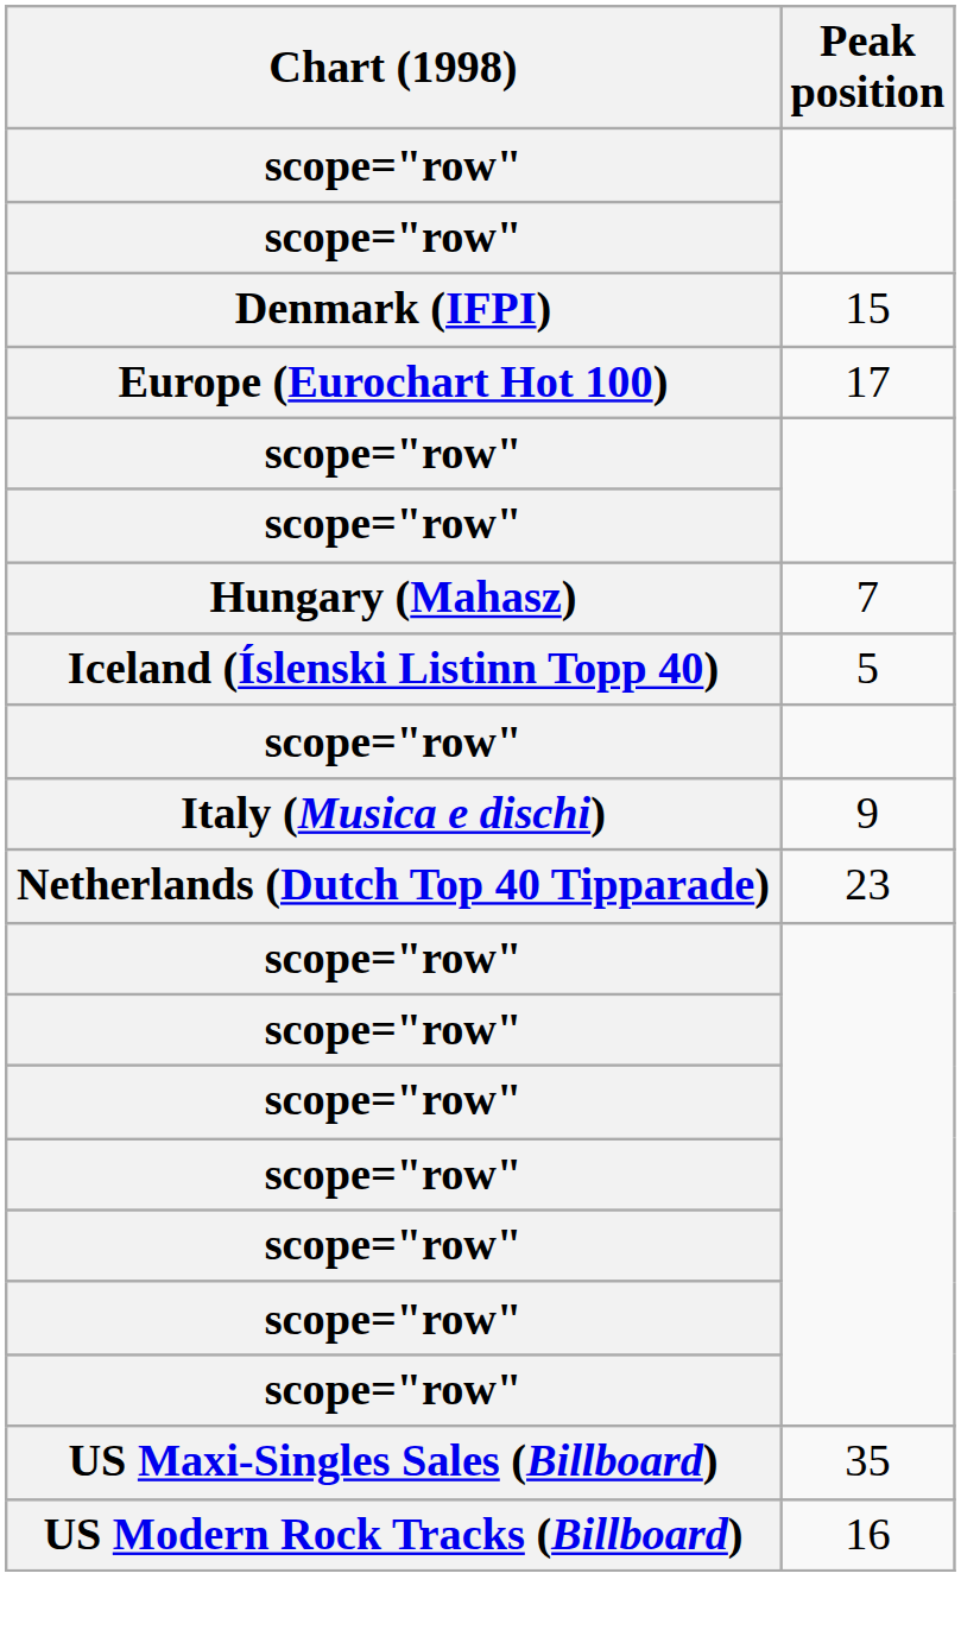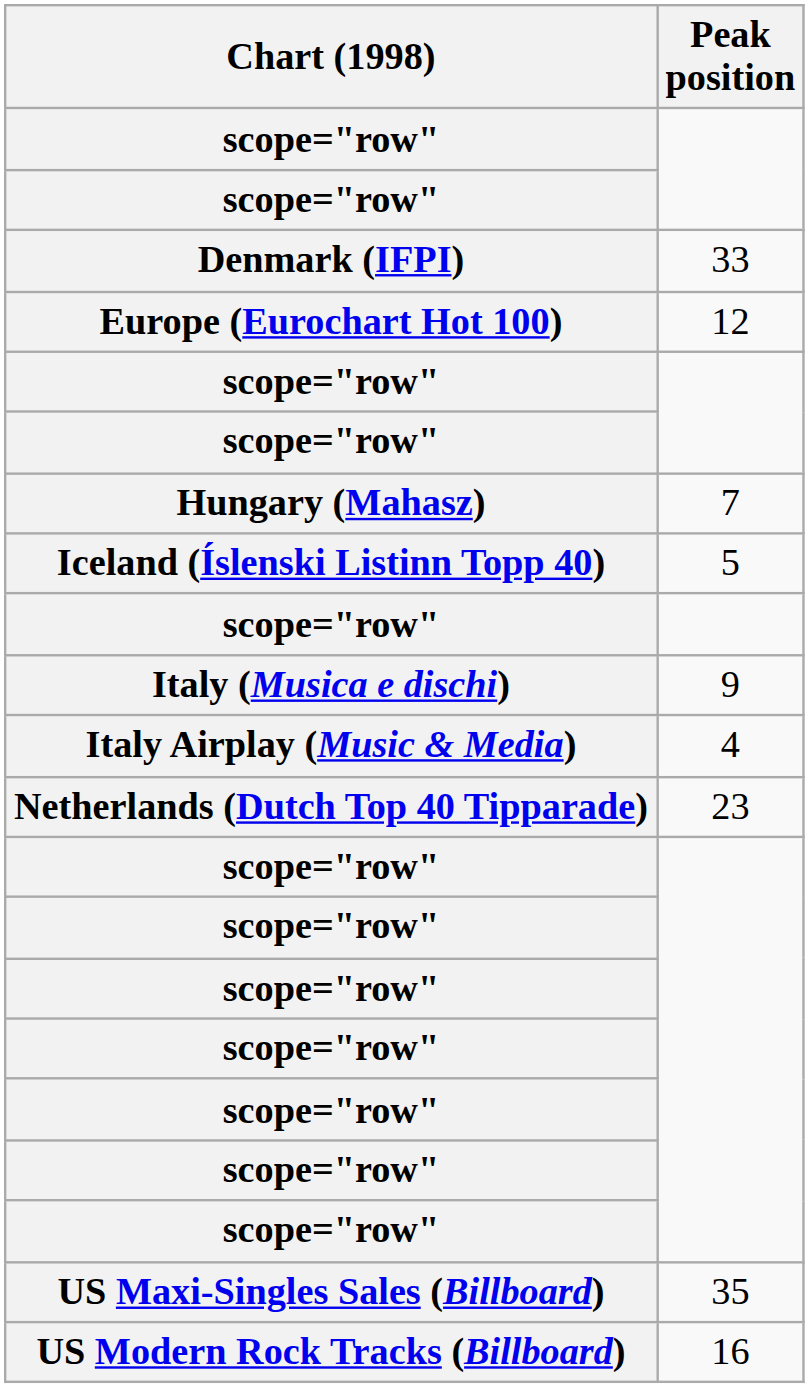Denmark (IFPI) | Peak position: 15 -> 33
Europe (Eurochart Hot 100) | Peak position: 17 -> 12
+ row: Italy Airplay (Music & Media) | 4
